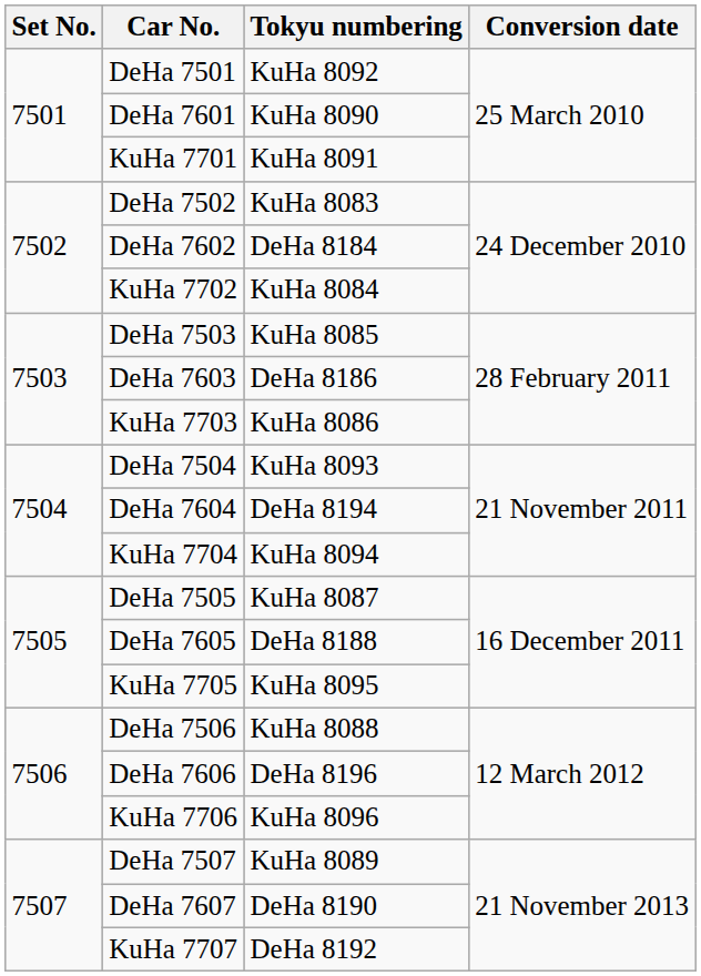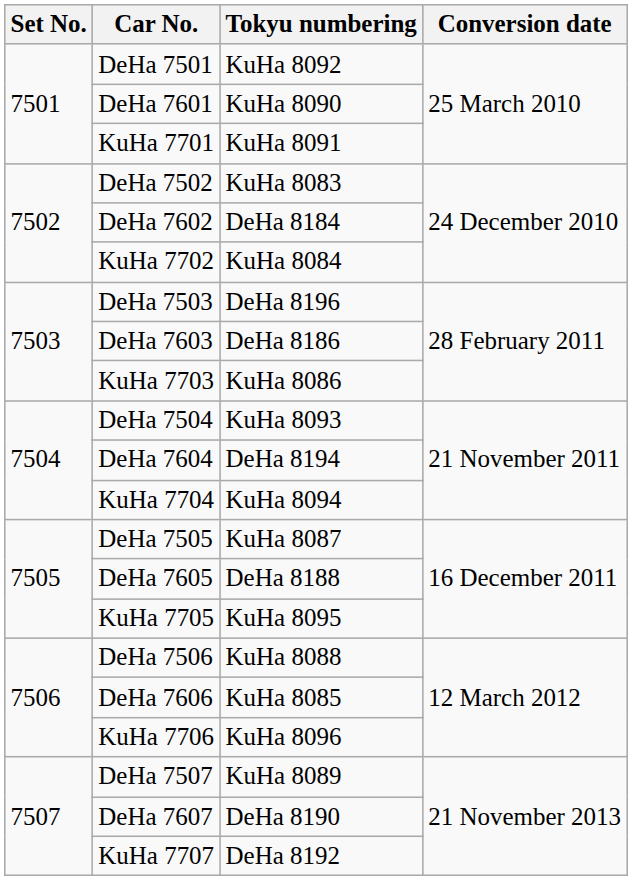DeHa 7503 | Tokyu numbering: KuHa 8085 -> DeHa 8196
DeHa 7606 | Tokyu numbering: DeHa 8196 -> KuHa 8085
